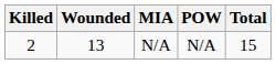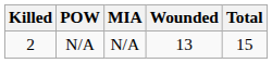columns swapped: Wounded <-> POW
